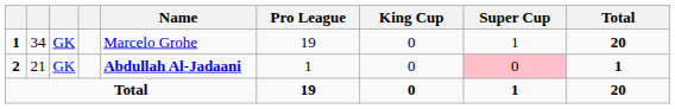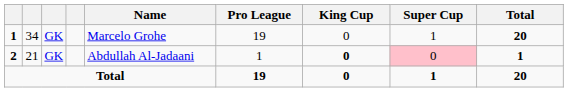2 | Name: bold -> normal
2 | King Cup: normal -> bold
